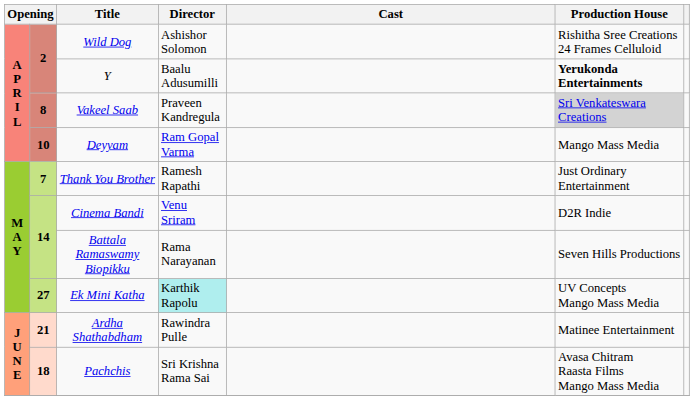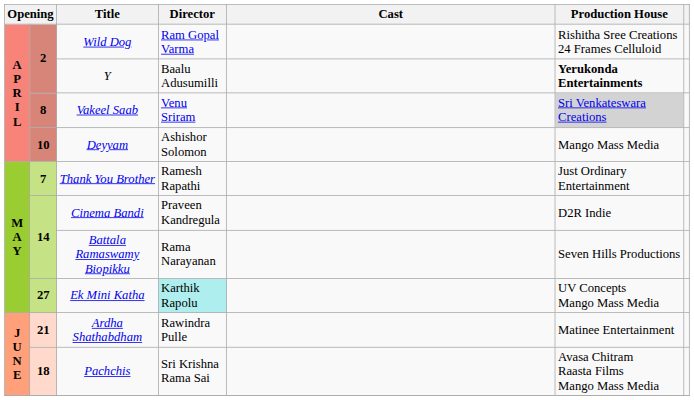Wild Dog | Director: Ashishor Solomon -> Ram Gopal Varma
Vakeel Saab | Director: Praveen Kandregula -> Venu Sriram
Deyyam | Director: Ram Gopal Varma -> Ashishor Solomon
Cinema Bandi | Director: Venu Sriram -> Praveen Kandregula
